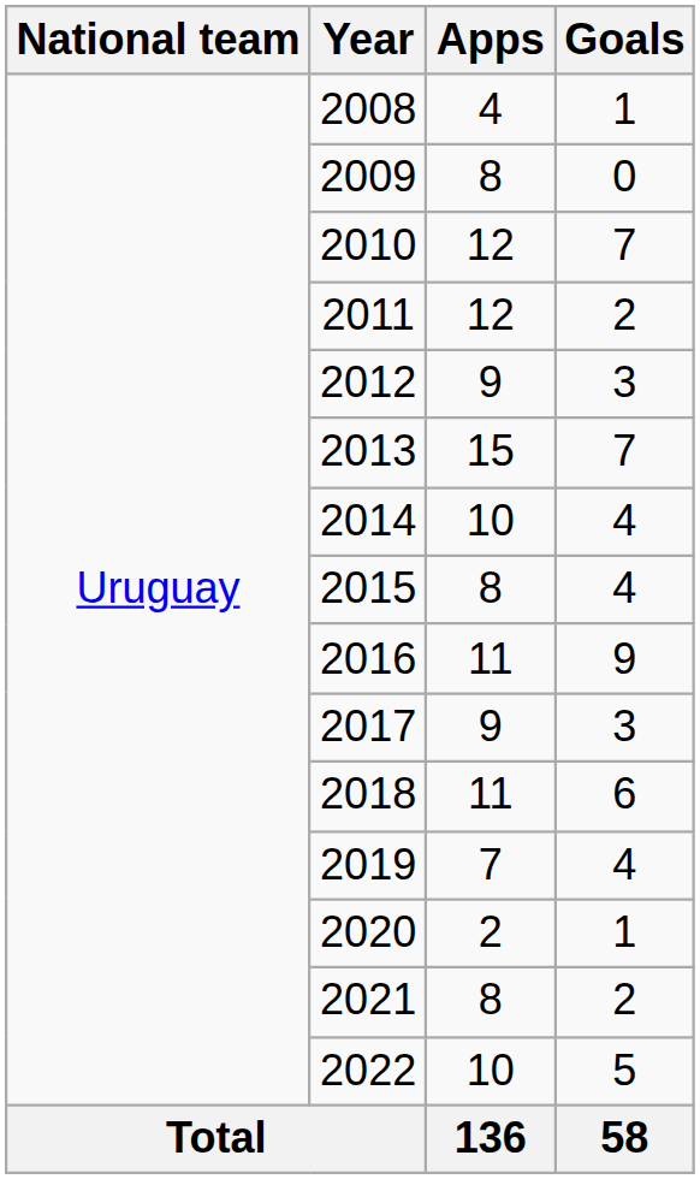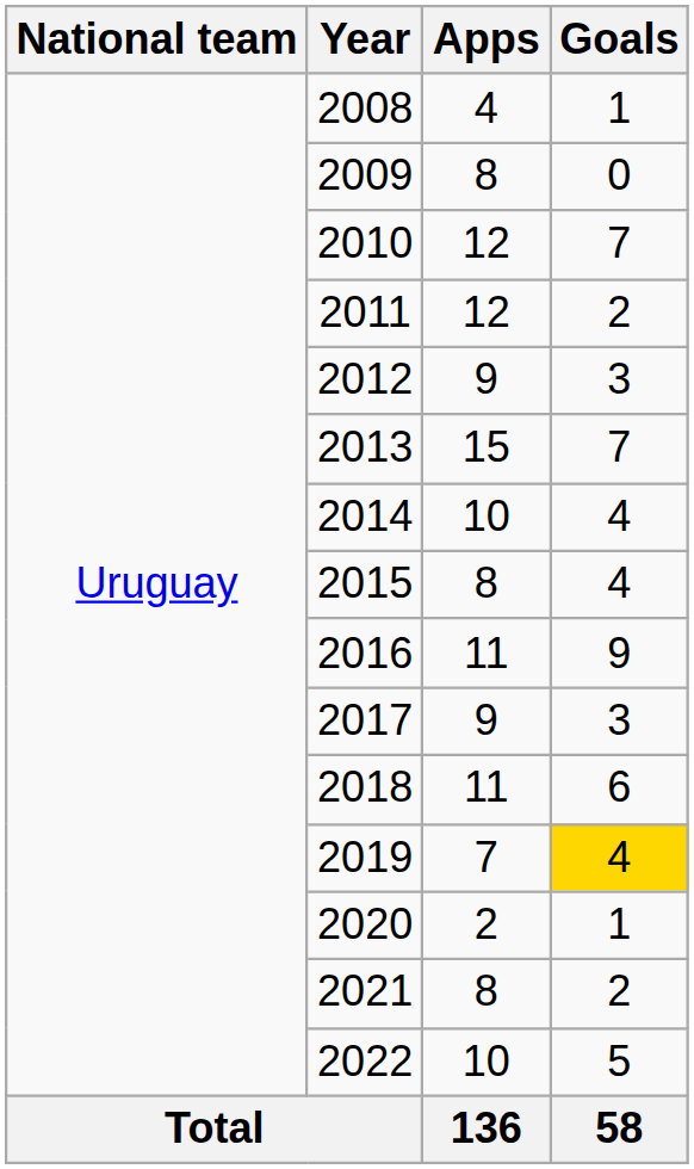2019 | Goals: no background -> gold background
